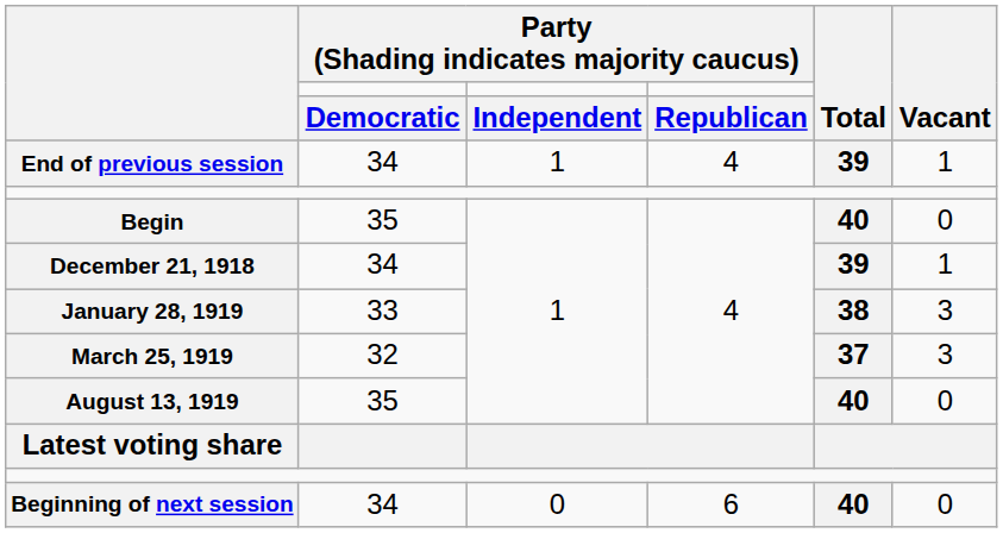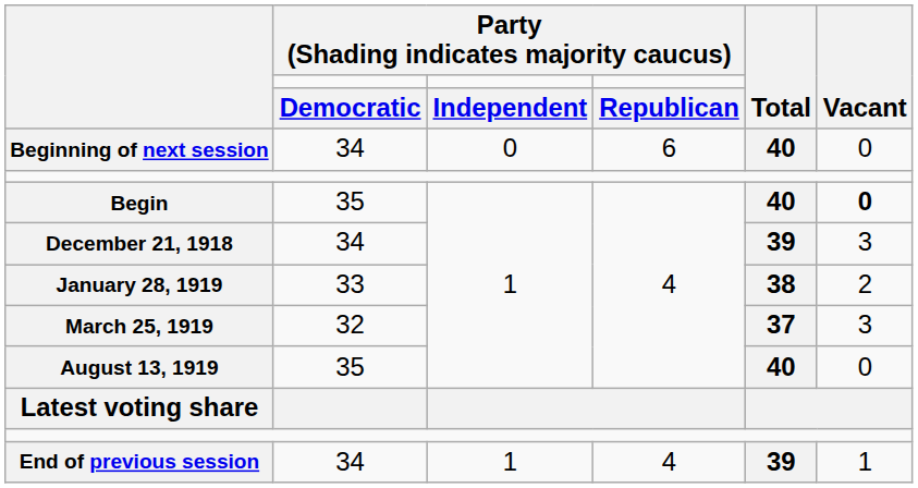rows swapped: End of previous session <-> Beginning of next session
Begin | Vacant: normal -> bold
December 21, 1918 | Vacant: 1 -> 3
January 28, 1919 | Vacant: 3 -> 2
